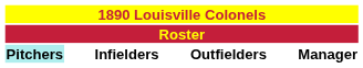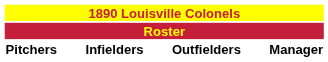Pitchers | column 1: paleturquoise background -> no background
